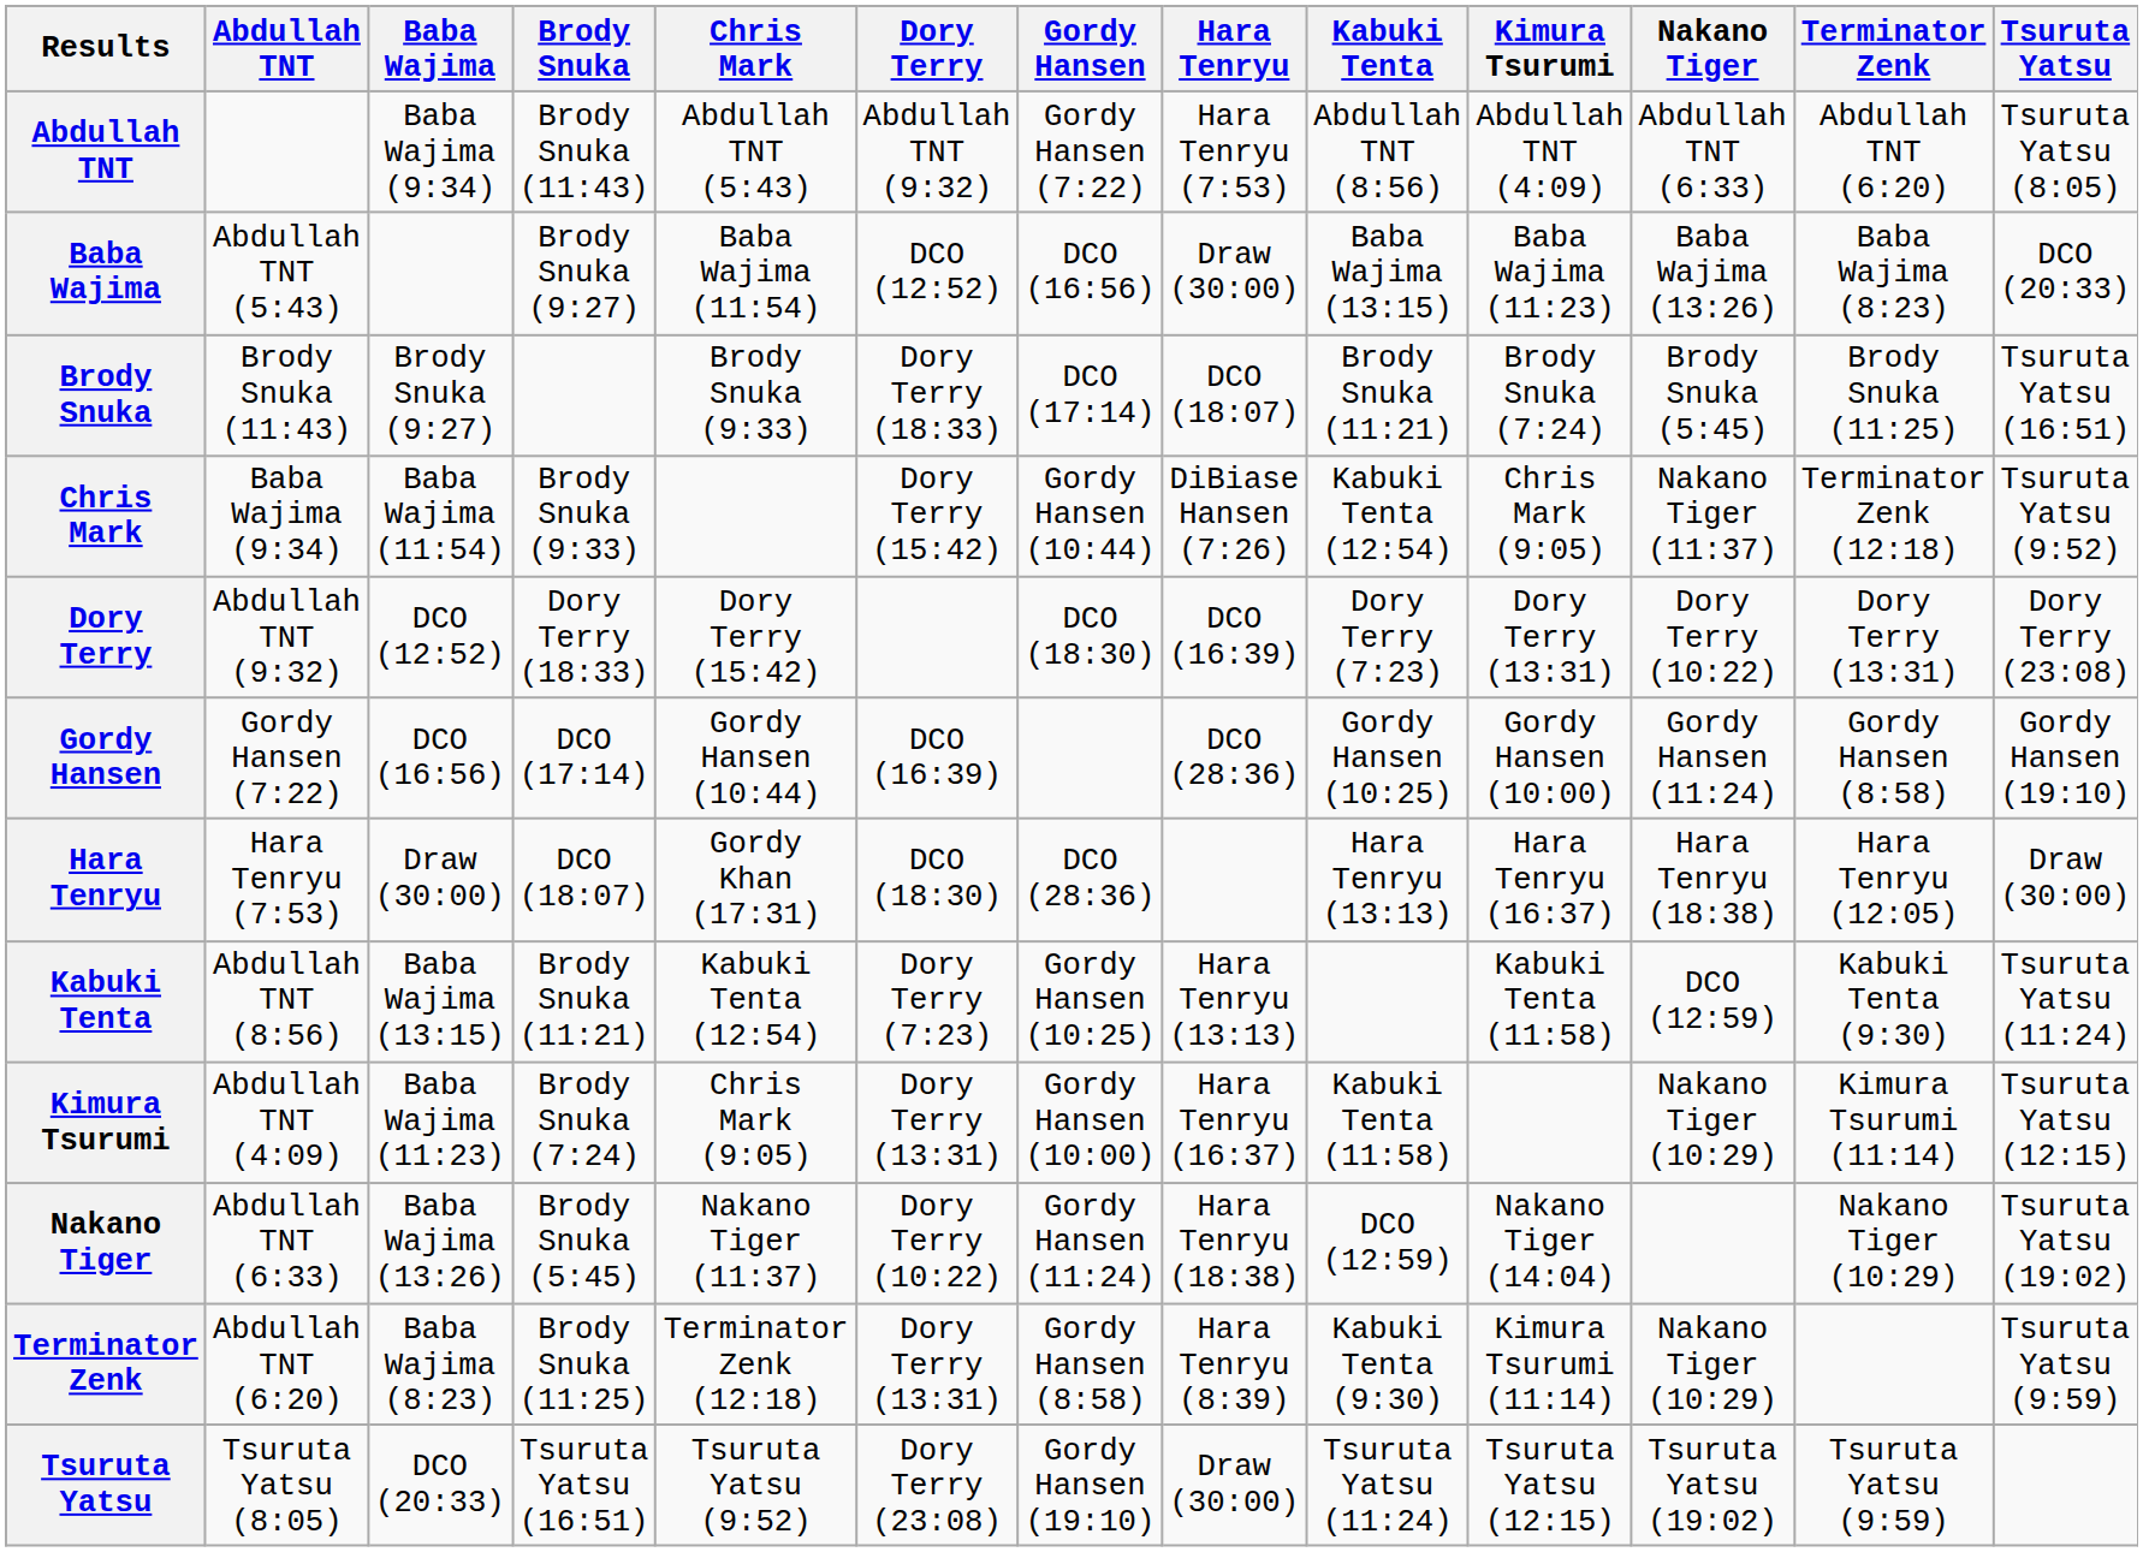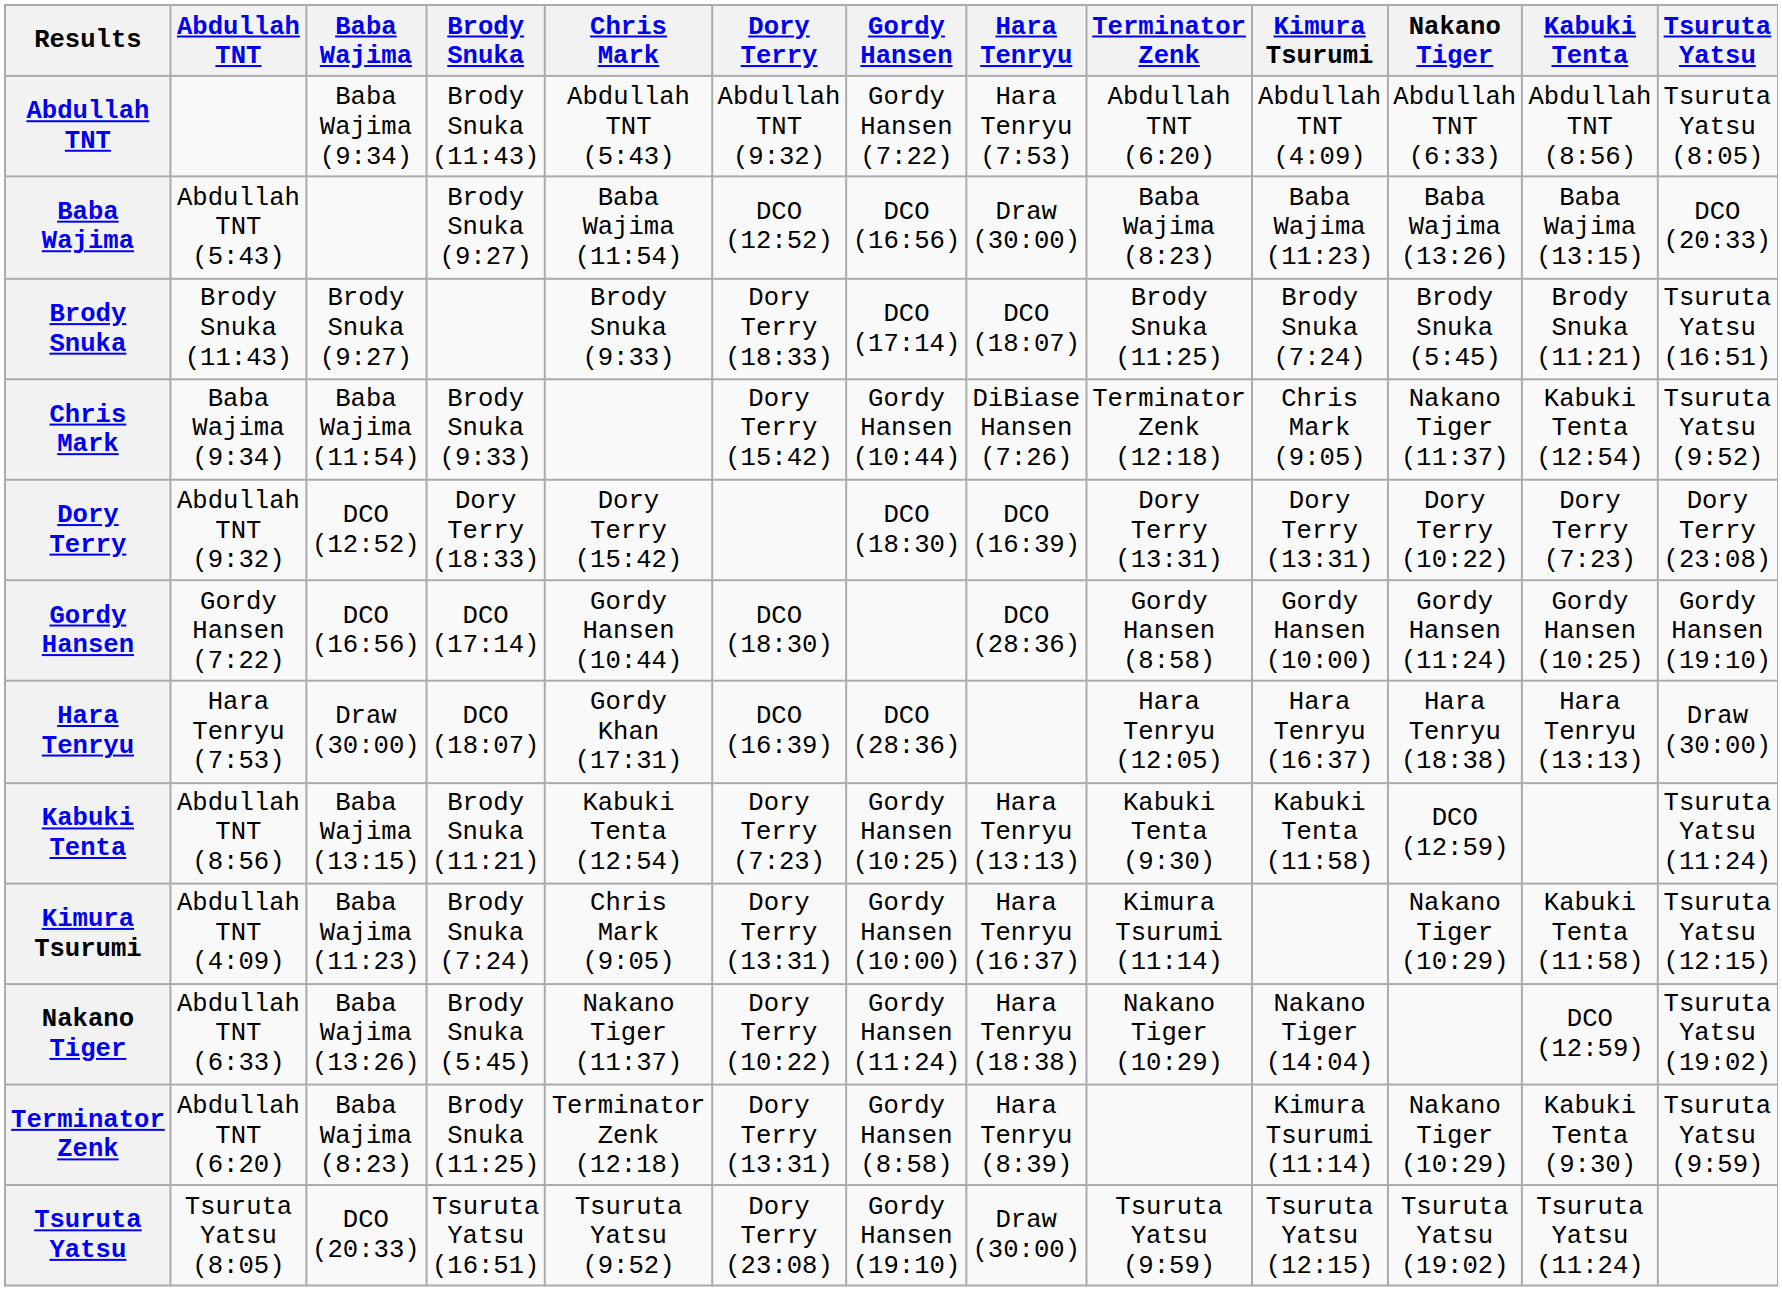columns swapped: Kabuki Tenta <-> Terminator Zenk
row 7 | Dory Terry: DCO (16:39) -> DCO (18:30)
row 8 | Dory Terry: DCO (18:30) -> DCO (16:39)
